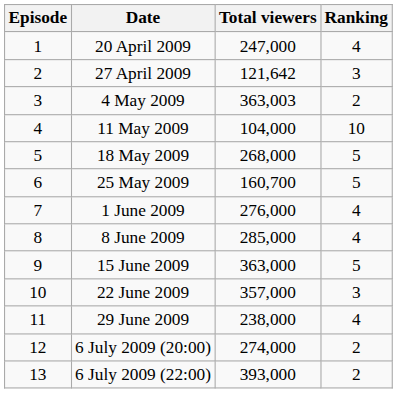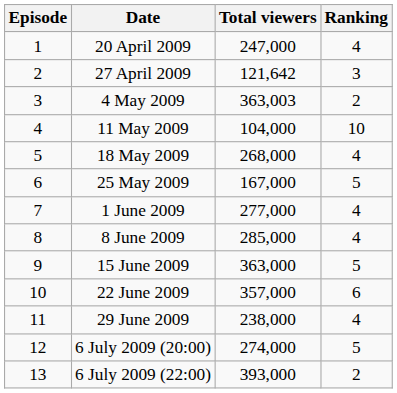18 May 2009 | Ranking: 5 -> 4
25 May 2009 | Total viewers: 160,700 -> 167,000
1 June 2009 | Total viewers: 276,000 -> 277,000
22 June 2009 | Ranking: 3 -> 6
6 July 2009 (20:00) | Ranking: 2 -> 5
